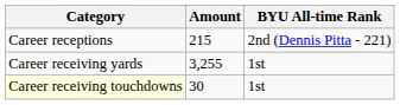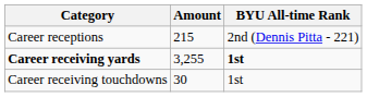row 3 | Category: normal -> bold
row 3 | BYU All-time Rank: normal -> bold
row 4 | Category: lightyellow background -> no background
